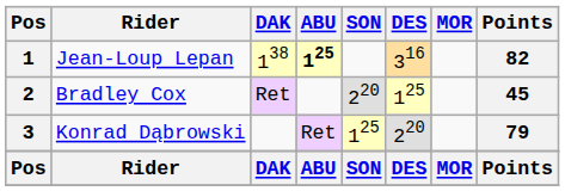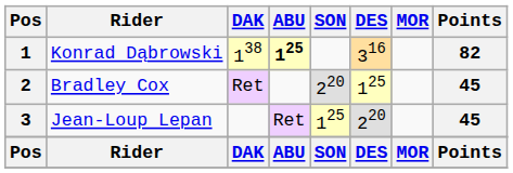1 | Rider: Jean-Loup Lepan -> Konrad Dąbrowski
3 | Rider: Konrad Dąbrowski -> Jean-Loup Lepan
3 | Points: 79 -> 45
